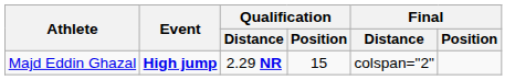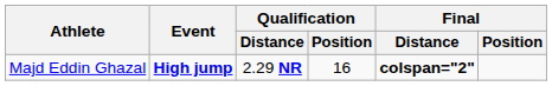Majd Eddin Ghazal | Qualification / Position: 15 -> 16
Majd Eddin Ghazal | Final / Distance: normal -> bold
